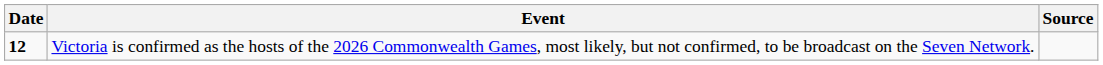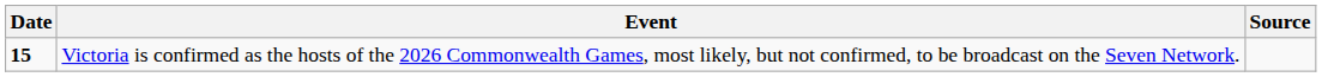row 2 | Date: 12 -> 15
